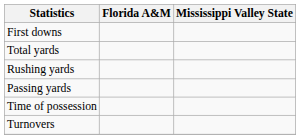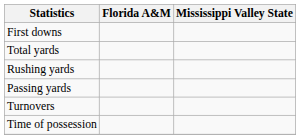rows swapped: Turnovers <-> Time of possession
